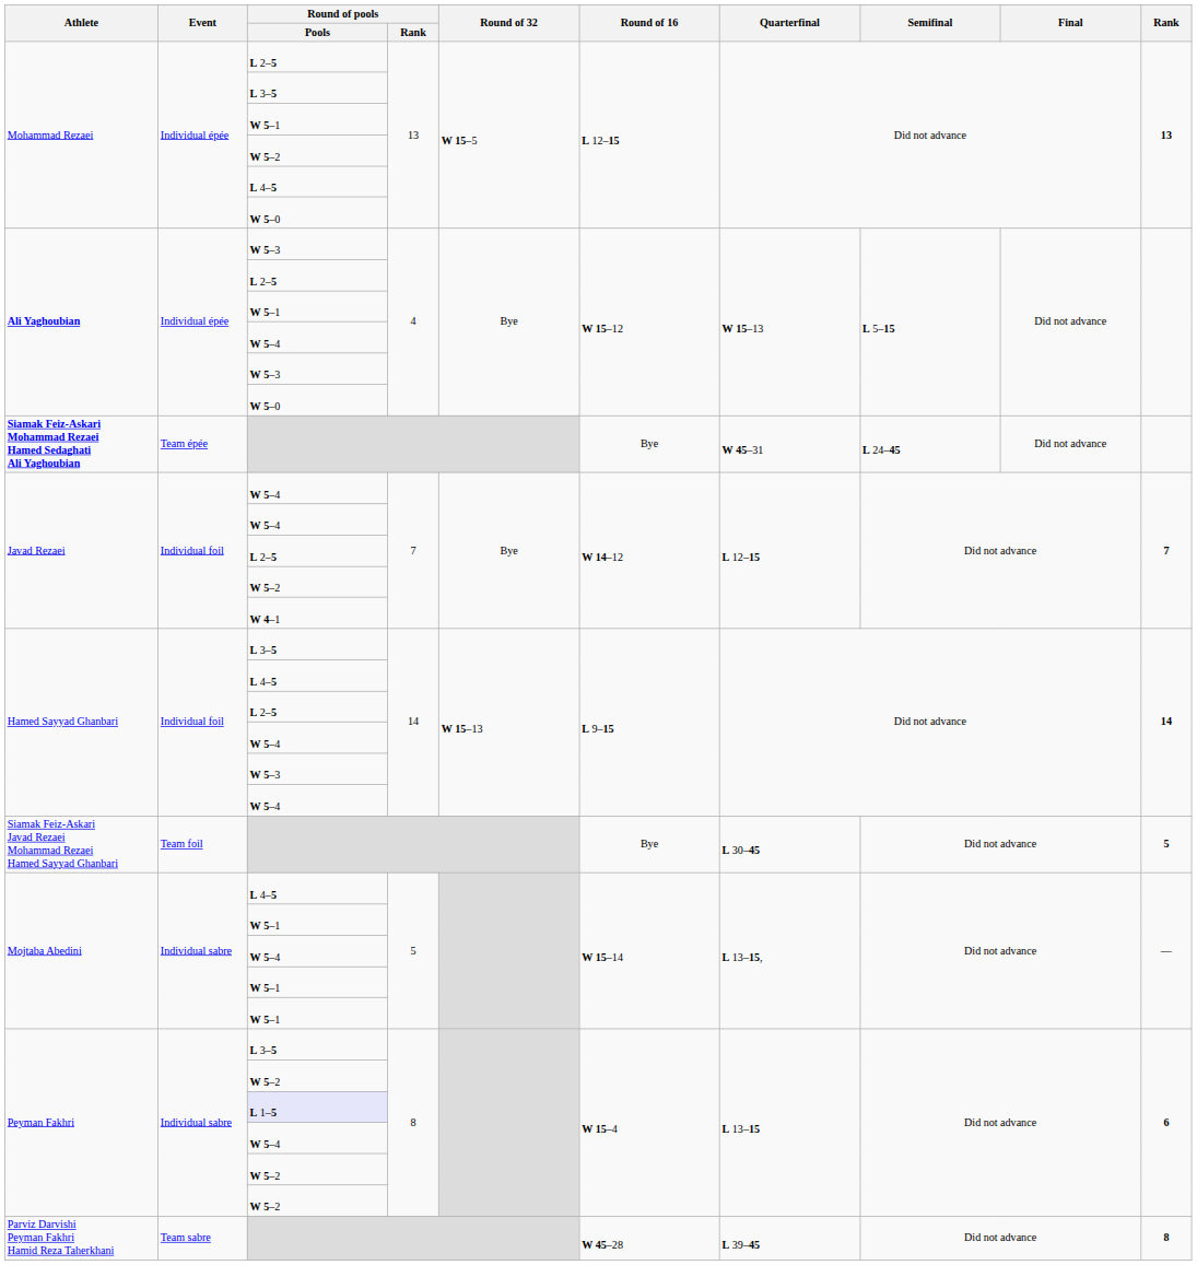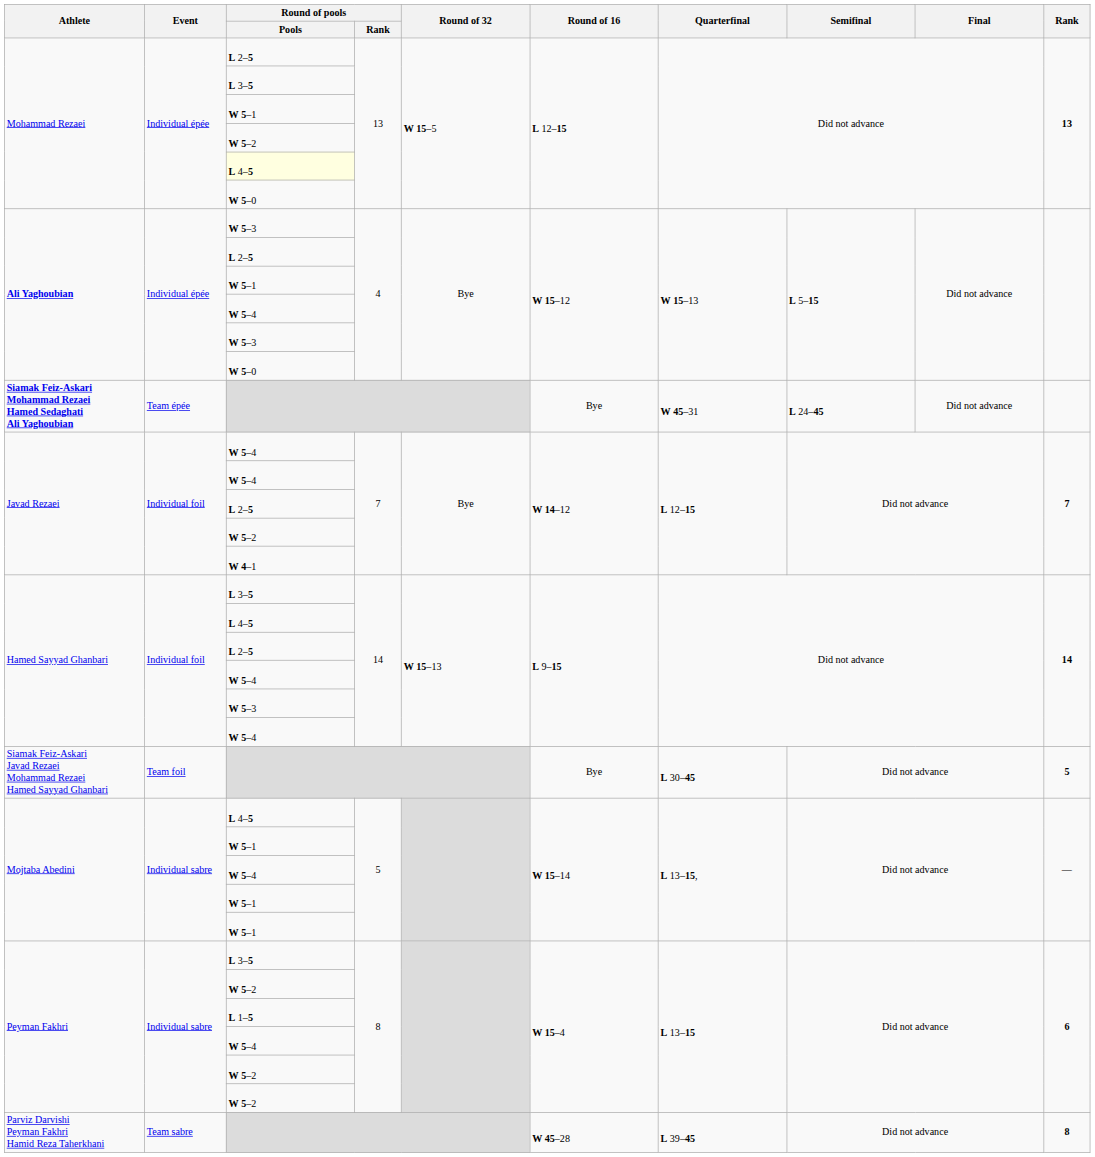Mohammad Rezaei / L 4–5 | Round of pools / Pools: no background -> lightyellow background
L 1–5 | Round of pools / Pools: lavender background -> no background
